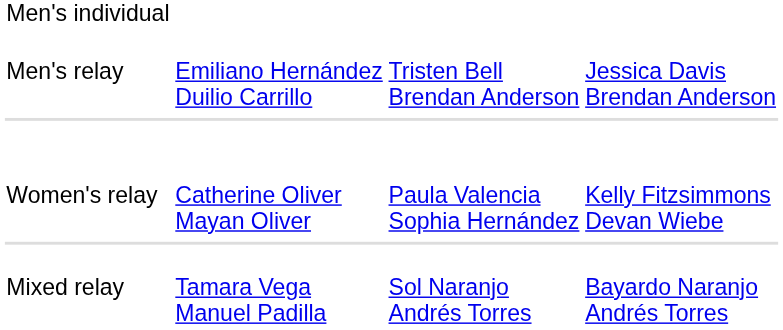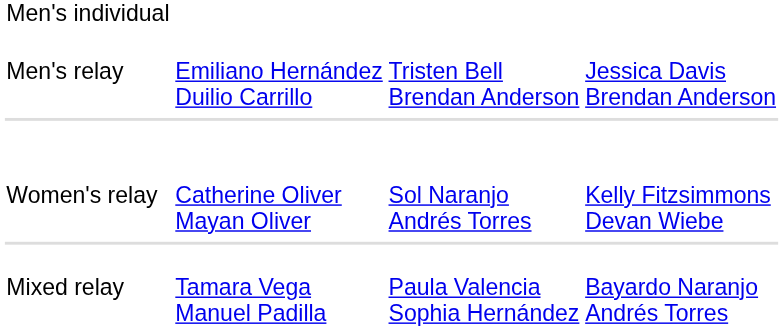Women's relay | column 3: Paula Valencia Sophia Hernández -> Sol Naranjo Andrés Torres
Mixed relay | column 3: Sol Naranjo Andrés Torres -> Paula Valencia Sophia Hernández
